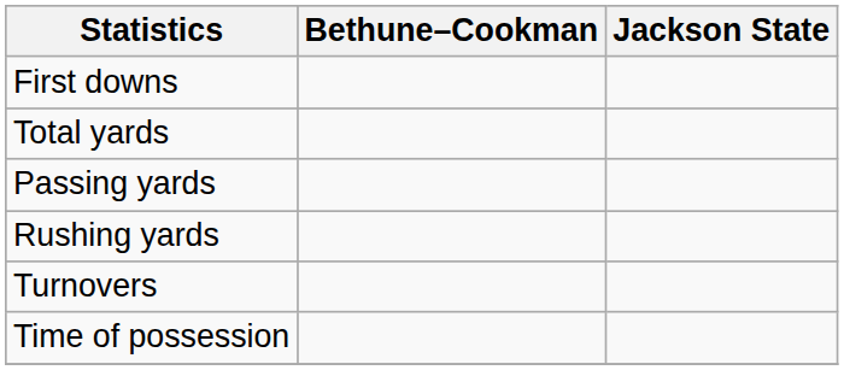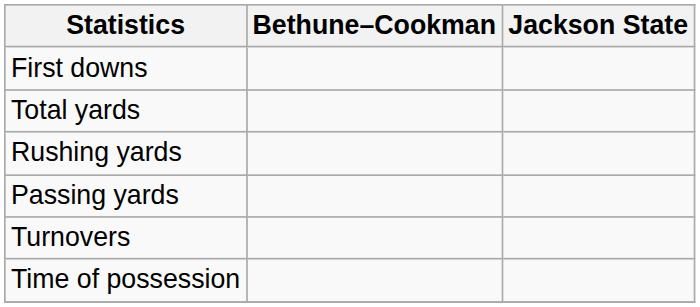rows swapped: Rushing yards <-> Passing yards
